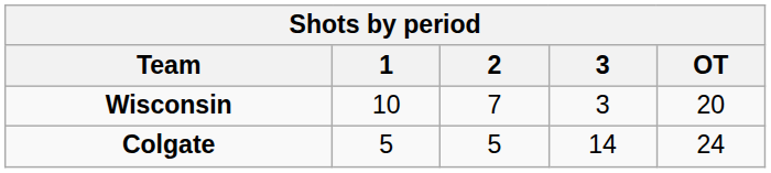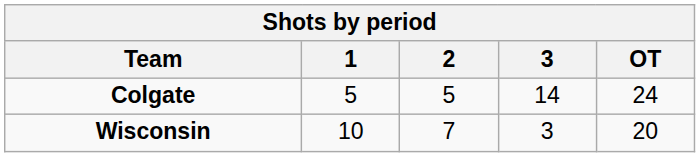rows swapped: Colgate <-> Wisconsin
